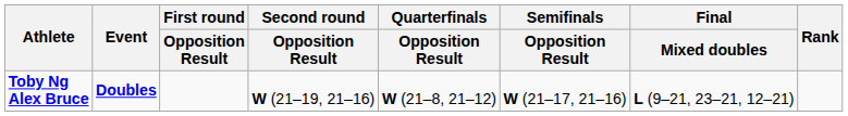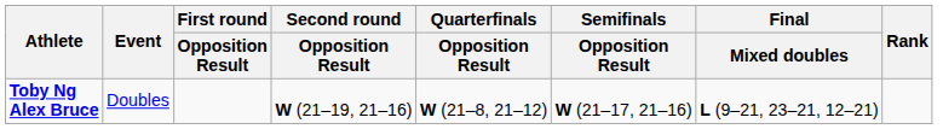Toby Ng Alex Bruce | Event: bold -> normal
